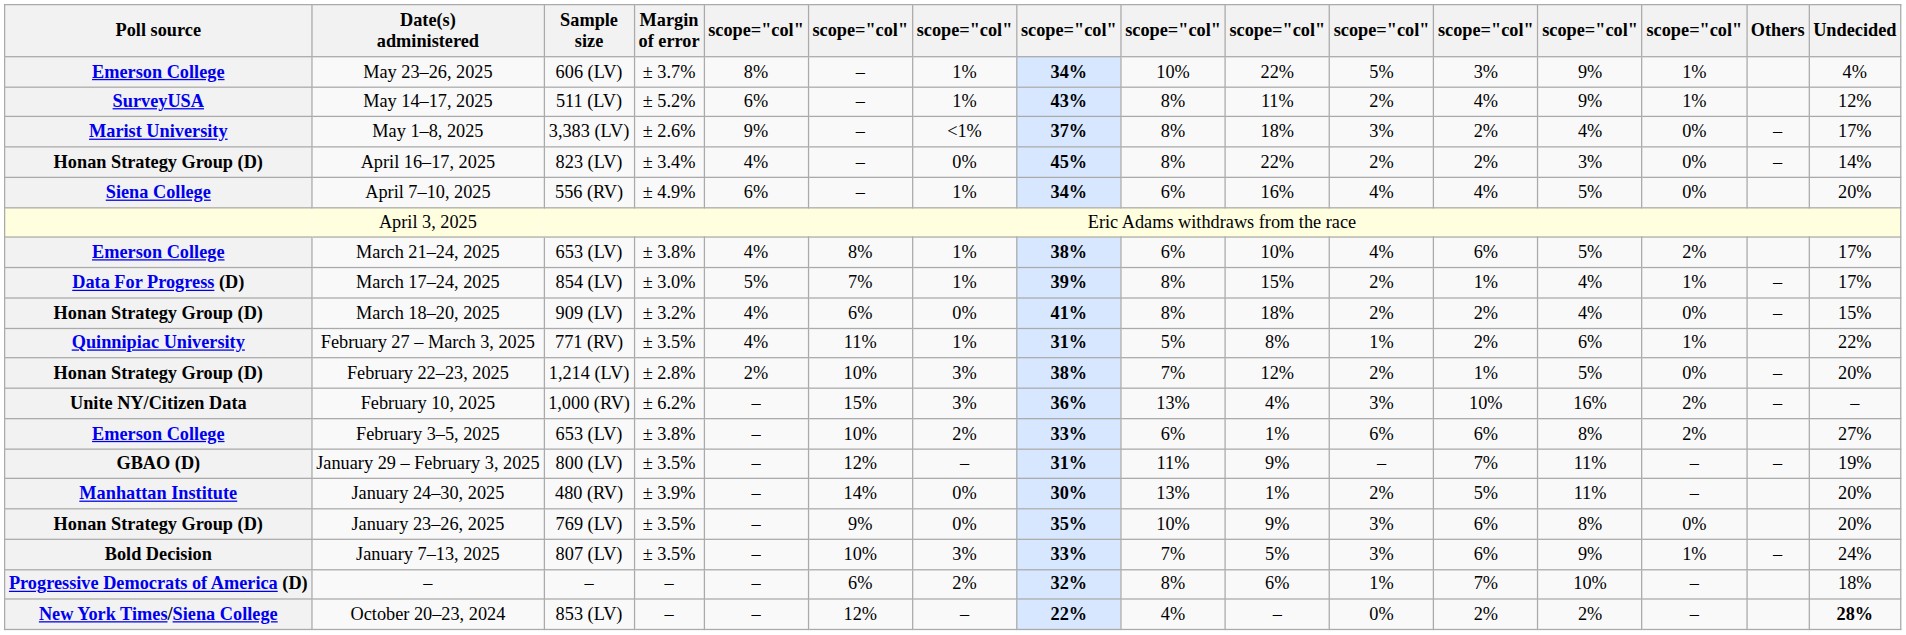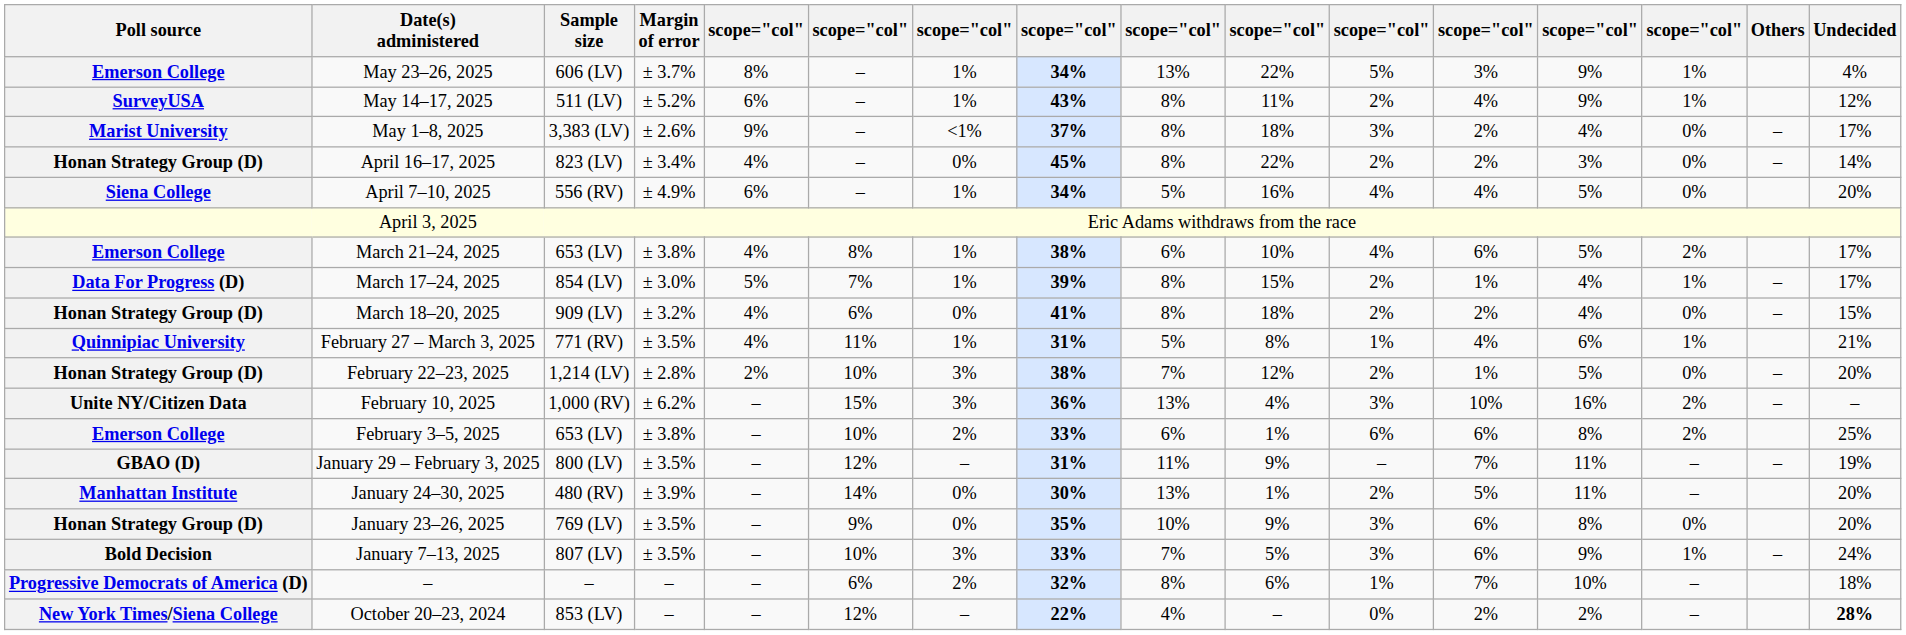May 23–26, 2025 | column 9: 10% -> 13%
April 7–10, 2025 | column 9: 6% -> 5%
February 27 – March 3, 2025 | column 12: 2% -> 4%
February 27 – March 3, 2025 | Undecided: 22% -> 21%
February 3–5, 2025 | Undecided: 27% -> 25%
